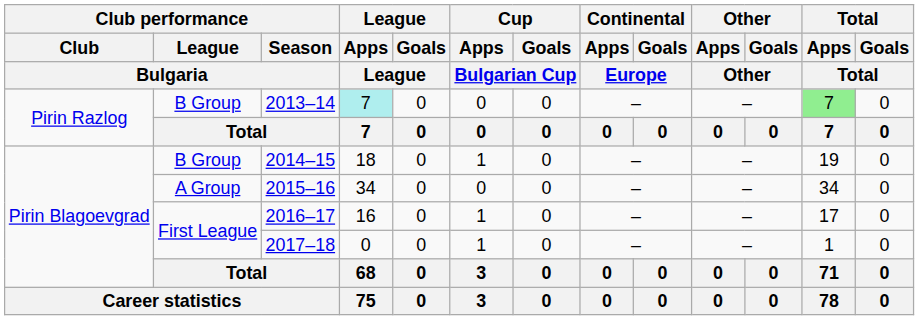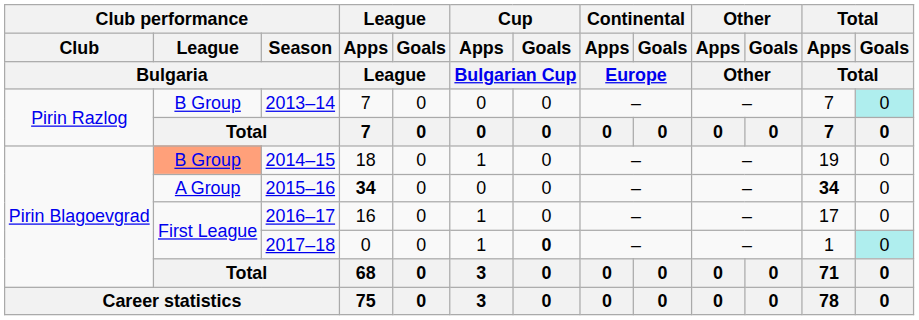2013–14 | League / Apps / League: paleturquoise background -> no background
2013–14 | Total / Apps / Total: lightgreen background -> no background
2013–14 | Total / Goals / Total: no background -> paleturquoise background
2014–15 | Club performance / League / Bulgaria: no background -> lightsalmon background
2015–16 | League / Apps / League: normal -> bold
2015–16 | Total / Apps / Total: normal -> bold
2017–18 | Cup / Goals / Bulgarian Cup: normal -> bold
2017–18 | Total / Goals / Total: no background -> paleturquoise background
